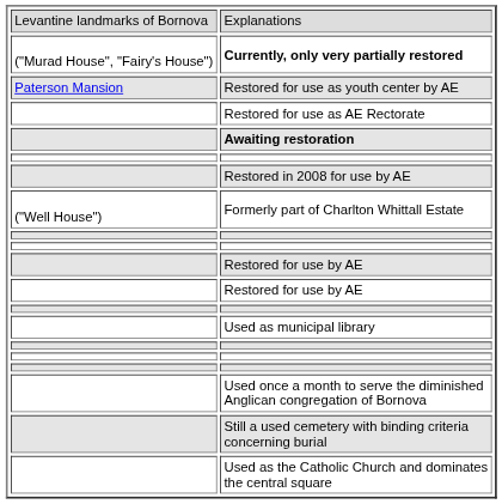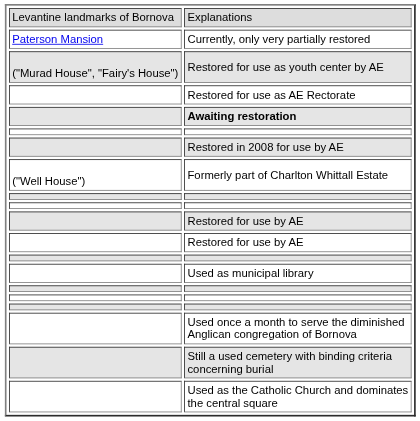row 2 | column 1: ("Murad House", "Fairy's House") -> Paterson Mansion
row 2 | column 2: bold -> normal
row 3 | column 1: Paterson Mansion -> ("Murad House", "Fairy's House")
